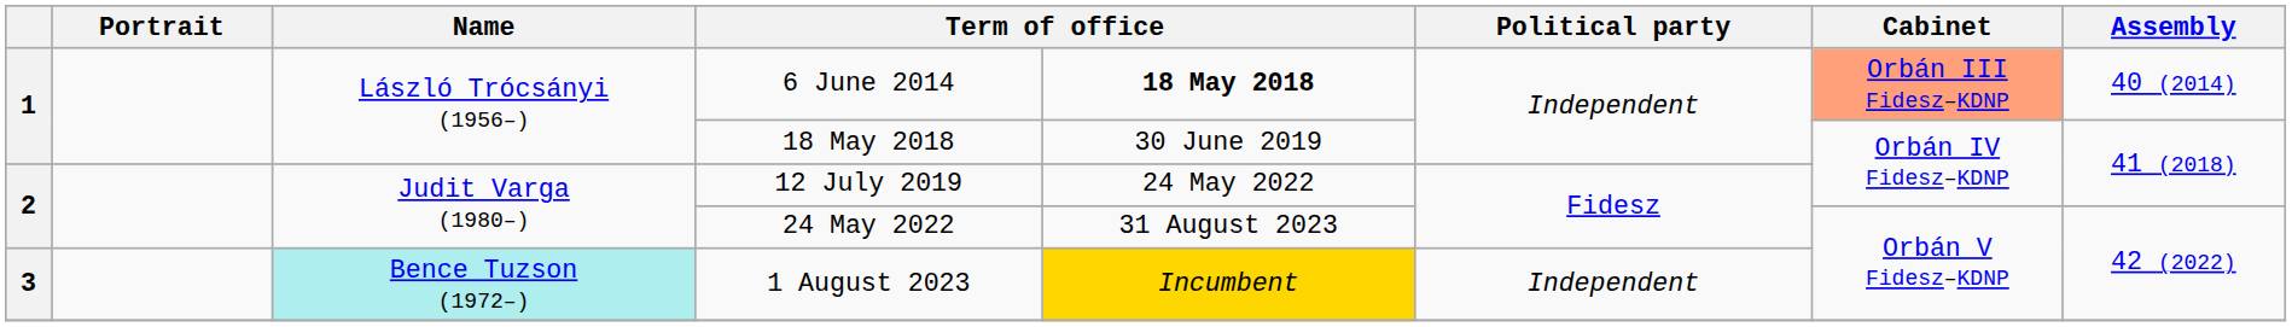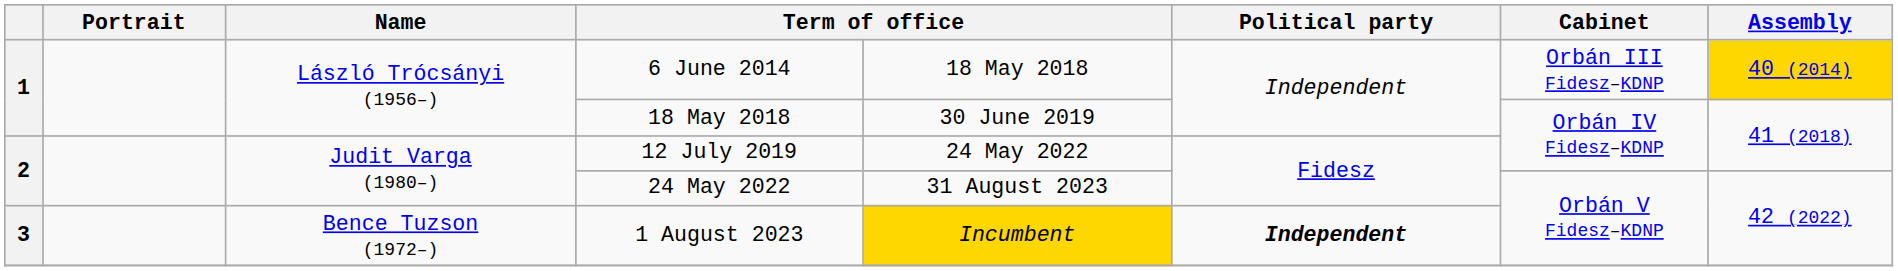6 June 2014 | column 5: bold -> normal
6 June 2014 | Cabinet: lightsalmon background -> no background
6 June 2014 | Assembly: no background -> gold background
1 August 2023 | Name: paleturquoise background -> no background
1 August 2023 | Political party: normal -> bold
